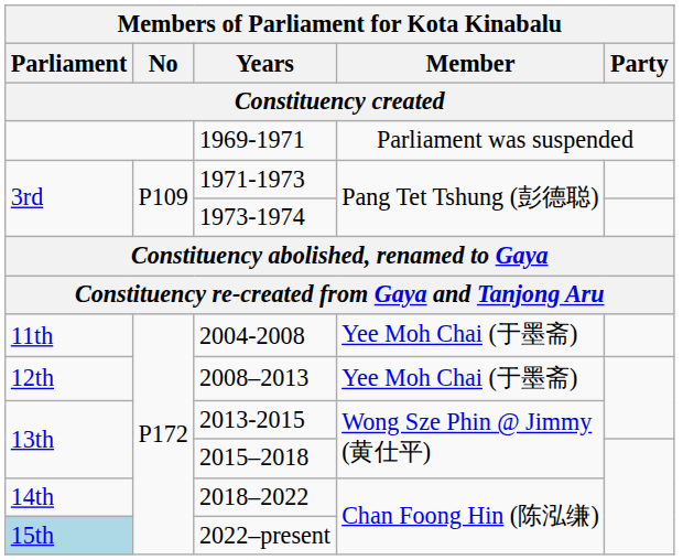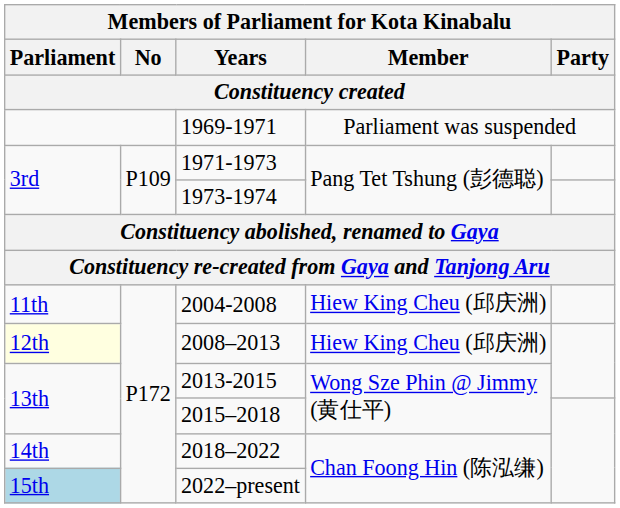2004-2008 | Member: Yee Moh Chai (于墨斋) -> Hiew King Cheu (邱庆洲)
2008–2013 | Parliament: no background -> lightyellow background
2008–2013 | Member: Yee Moh Chai (于墨斋) -> Hiew King Cheu (邱庆洲)
